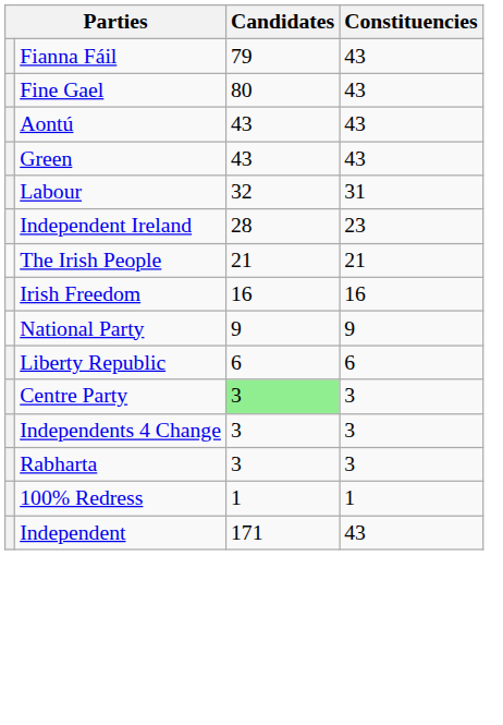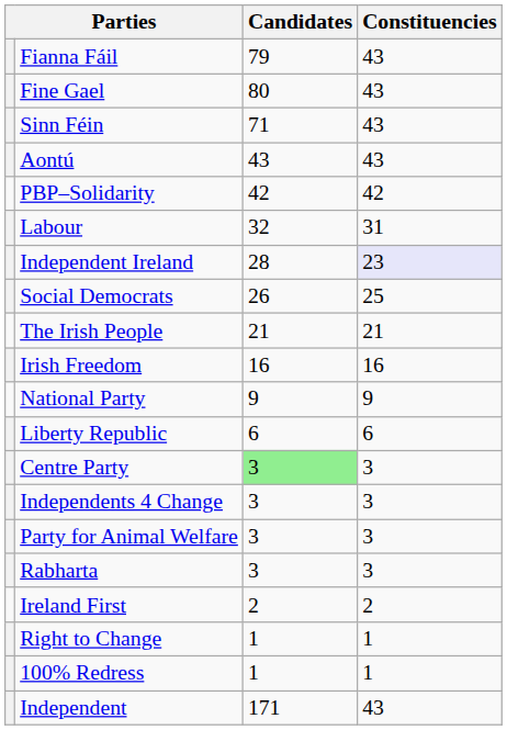+ row: Sinn Féin | 71 | 43
- row: Green | 43 | 43
+ row: PBP–Solidarity | 42 | 42
Independent Ireland | Constituencies: no background -> lavender background
+ row: Social Democrats | 26 | 25
+ row: Party for Animal Welfare | 3 | 3
+ row: Ireland First | 2 | 2
+ row: Right to Change | 1 | 1
